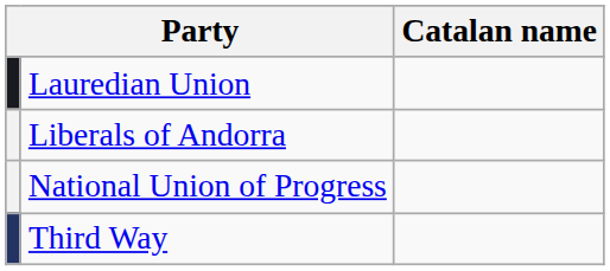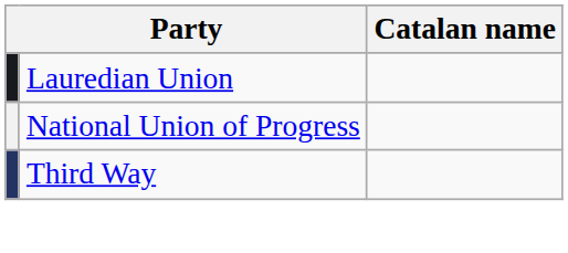- row: Liberals of Andorra
